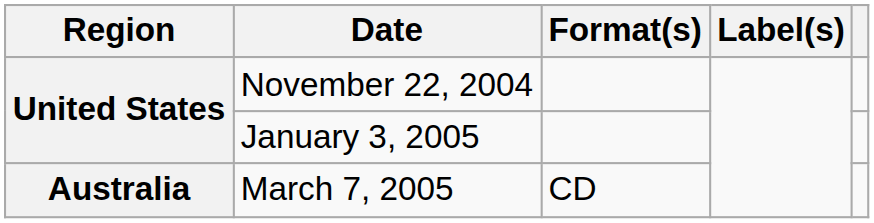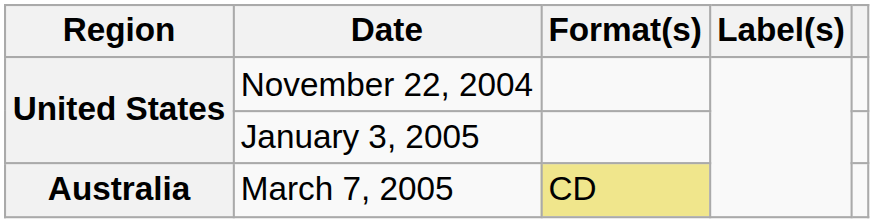March 7, 2005 | Format(s): no background -> khaki background
